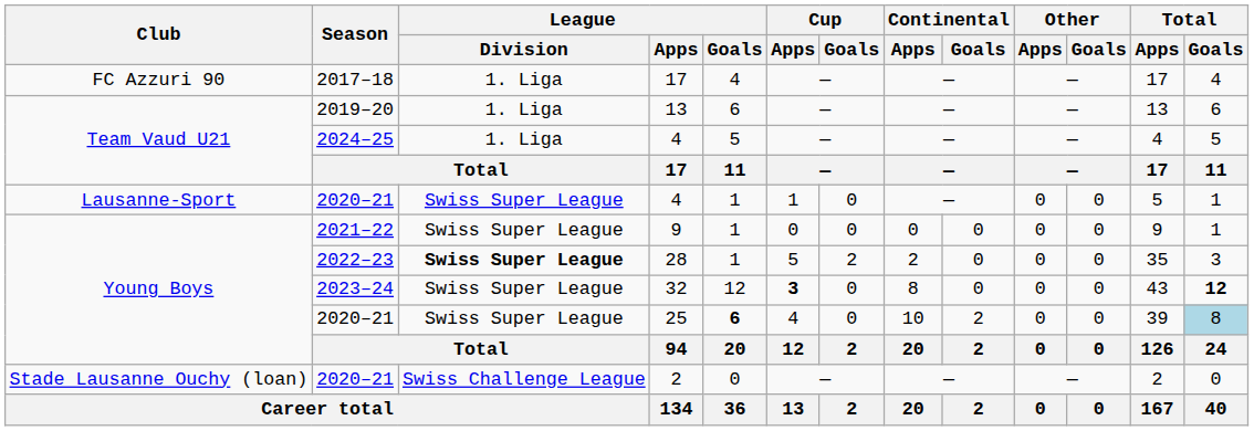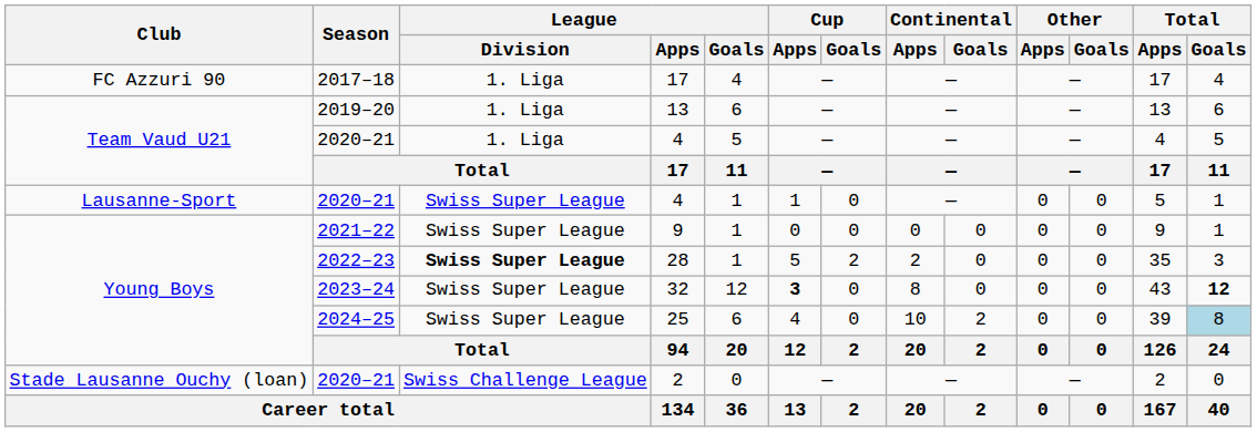Team Vaud U21 / 4 | Season: 2024–25 -> 2020–21
25 | Season: 2020–21 -> 2024–25
25 | League / Goals: bold -> normal
